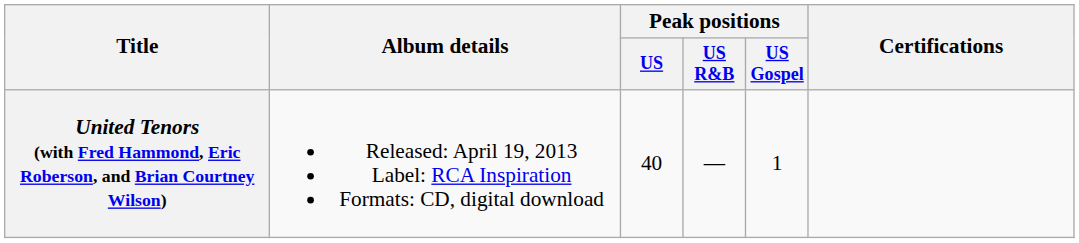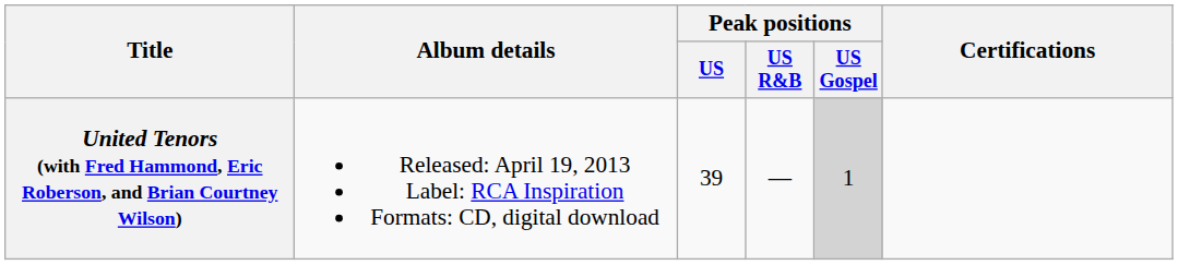row 3 | Peak positions / US: 40 -> 39
row 3 | Peak positions / US Gospel: no background -> lightgrey background
